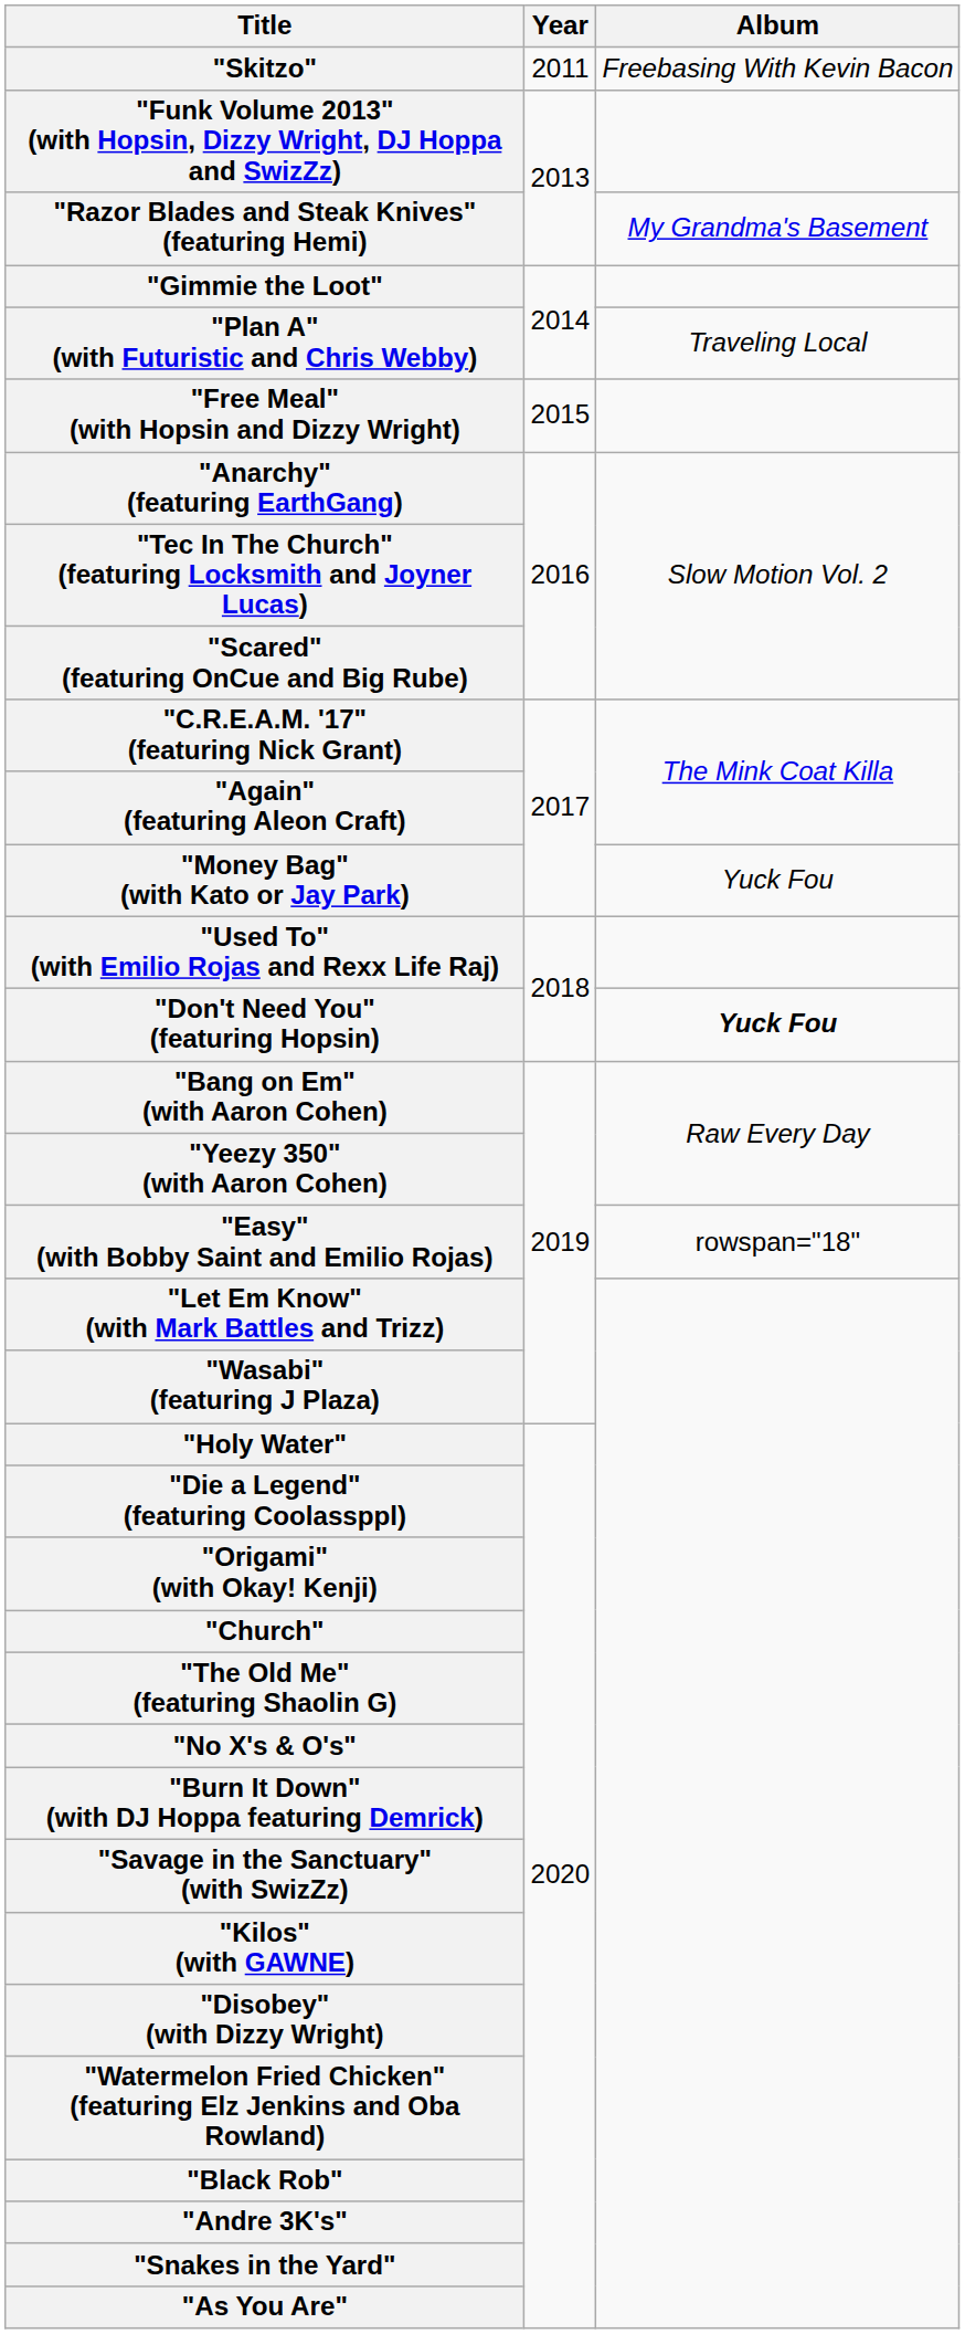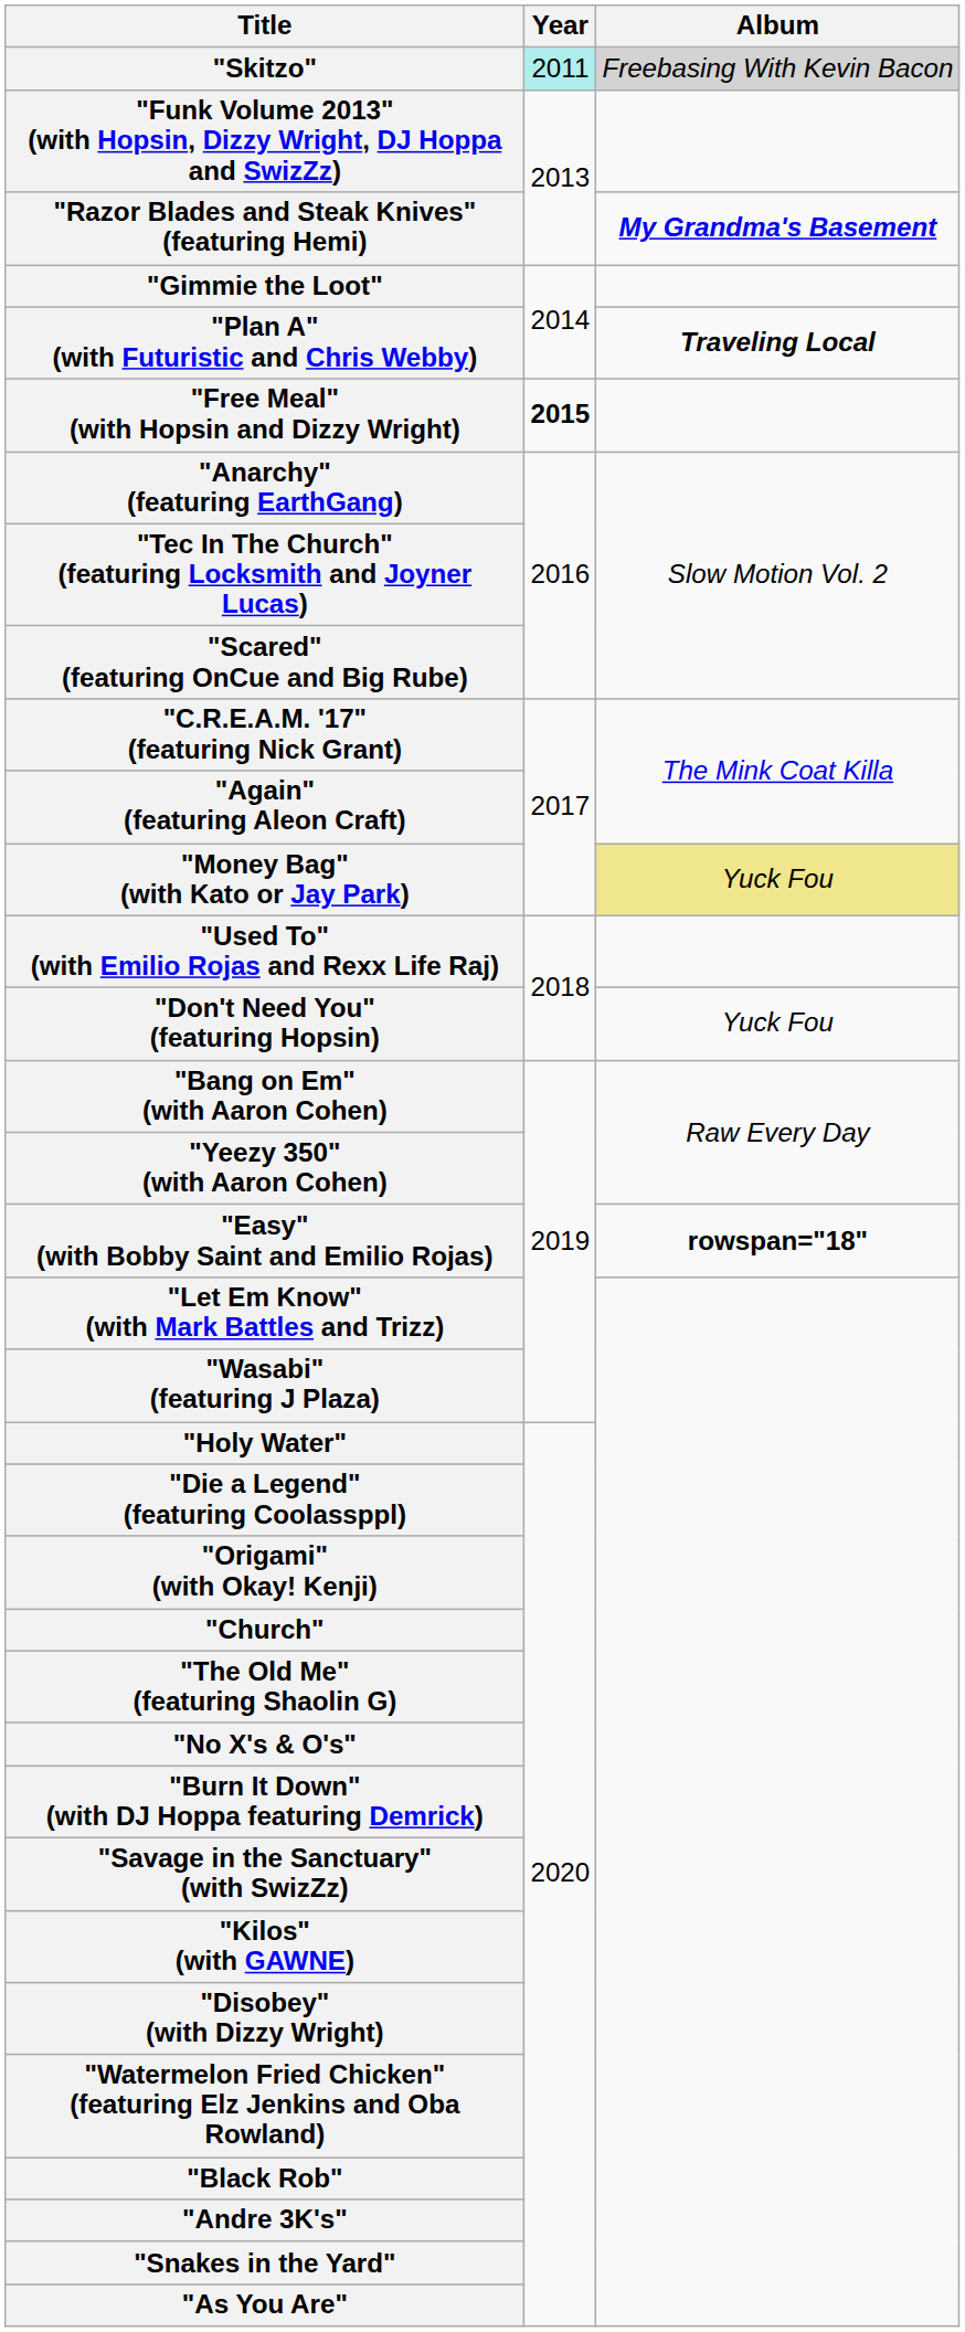"Skitzo" | Year: no background -> paleturquoise background
"Skitzo" | Album: no background -> lightgrey background
"Razor Blades and Steak Knives" (featuring Hemi) | Album: normal -> bold
"Plan A" (with Futuristic and Chris Webby) | Album: normal -> bold
"Free Meal" (with Hopsin and Dizzy Wright) | Year: normal -> bold
"Money Bag" (with Kato or Jay Park) | Album: no background -> khaki background
"Don't Need You" (featuring Hopsin) | Album: bold -> normal
"Easy" (with Bobby Saint and Emilio Rojas) | Album: normal -> bold
